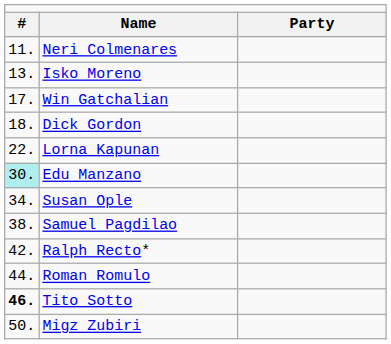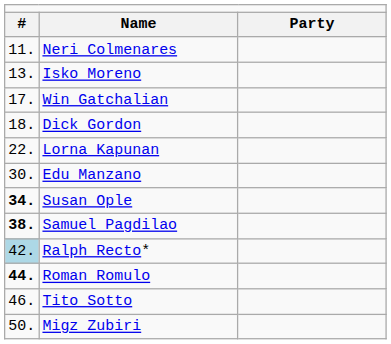Edu Manzano | column 1: paleturquoise background -> no background
Susan Ople | column 1: normal -> bold
Samuel Pagdilao | column 1: normal -> bold
Ralph Recto* | column 1: no background -> lightblue background
Roman Romulo | column 1: normal -> bold
Tito Sotto | column 1: bold -> normal
